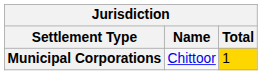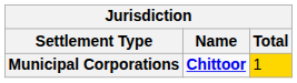Municipal Corporations | Name: normal -> bold
